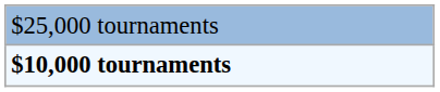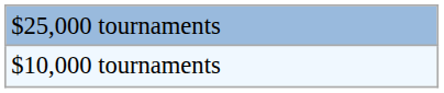row 2 | column 1: bold -> normal
